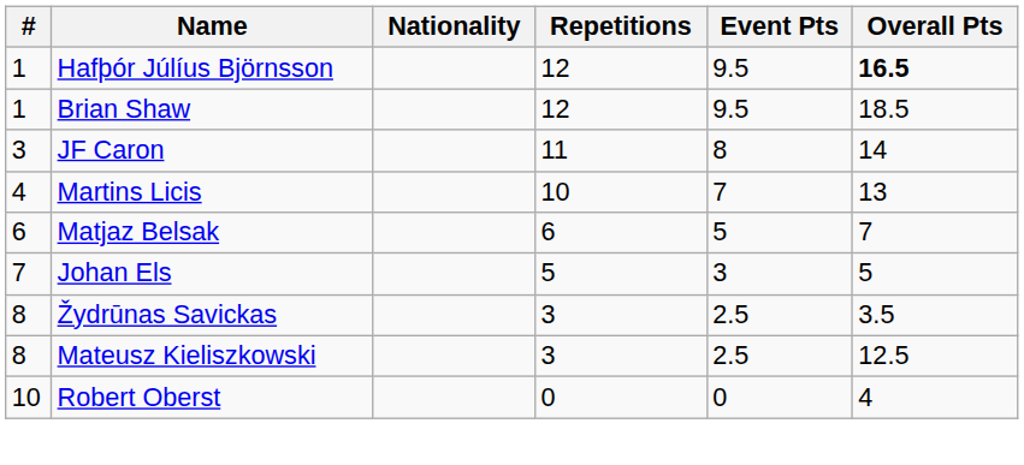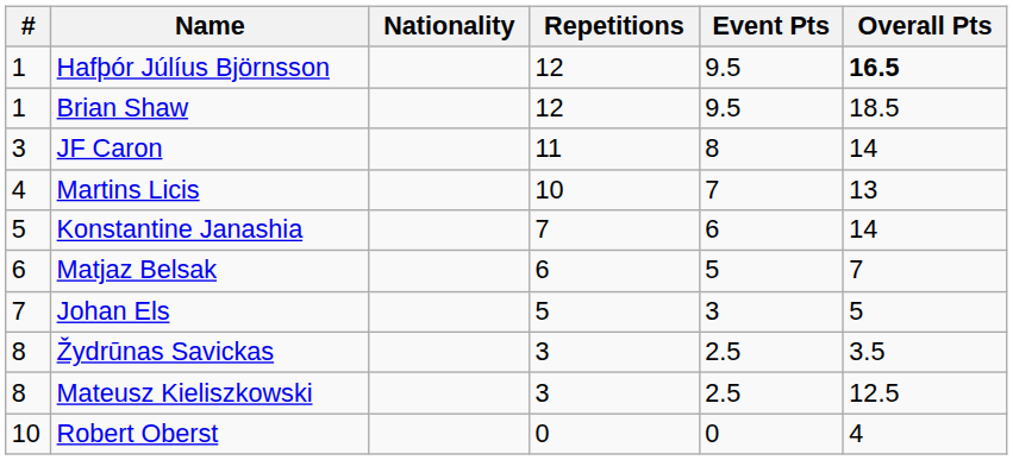+ row: 5 | Konstantine Janashia | 7 | 6 | 14
